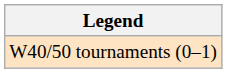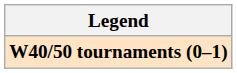row 2 | column 1: normal -> bold
